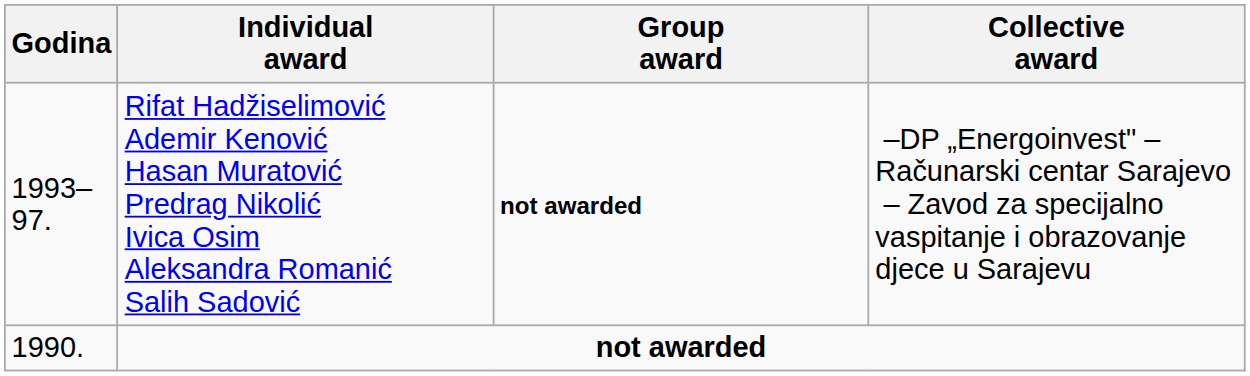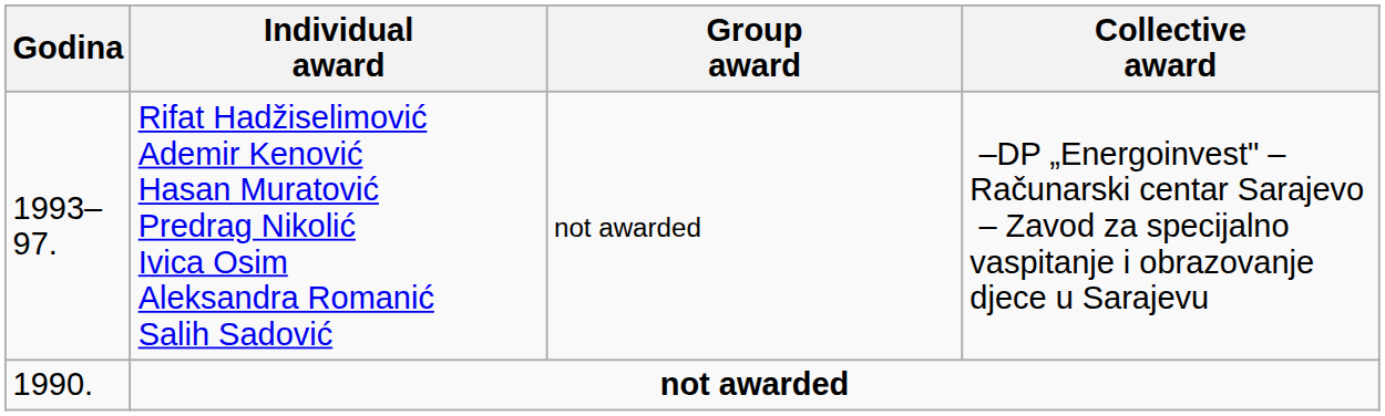row 2 | Group award: bold -> normal
